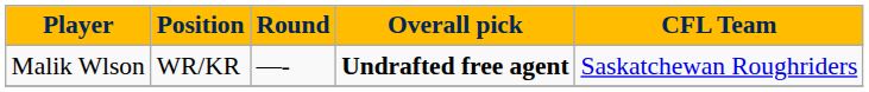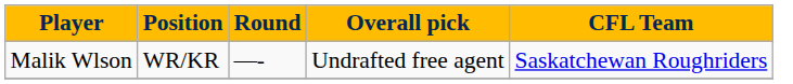Malik Wlson | Overall pick: bold -> normal
